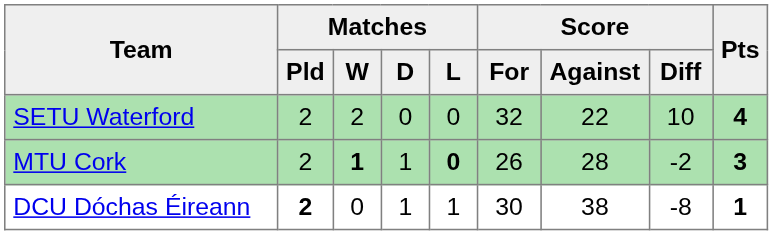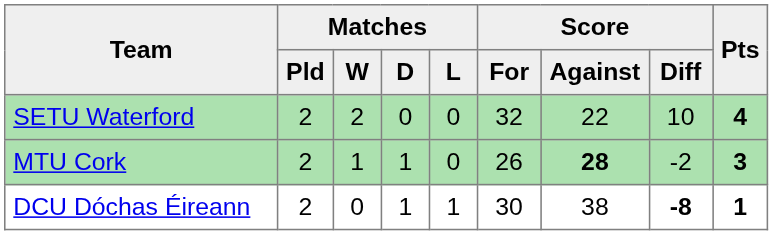MTU Cork | Matches / W: bold -> normal
MTU Cork | Matches / L: bold -> normal
MTU Cork | Score / Against: normal -> bold
DCU Dóchas Éireann | Matches / Pld: bold -> normal
DCU Dóchas Éireann | Score / Diff: normal -> bold
